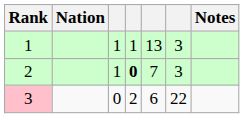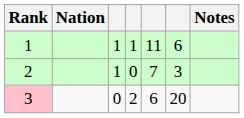row 2 | column 5: 13 -> 11
row 2 | column 6: 3 -> 6
row 3 | column 4: bold -> normal
row 4 | column 6: 22 -> 20
